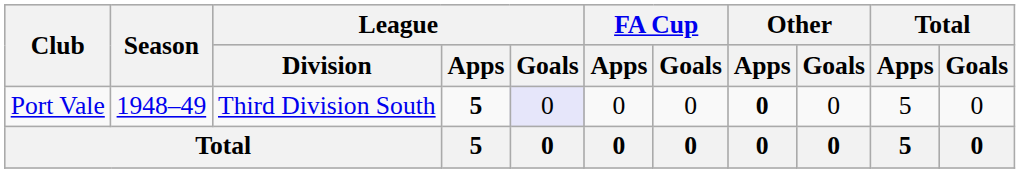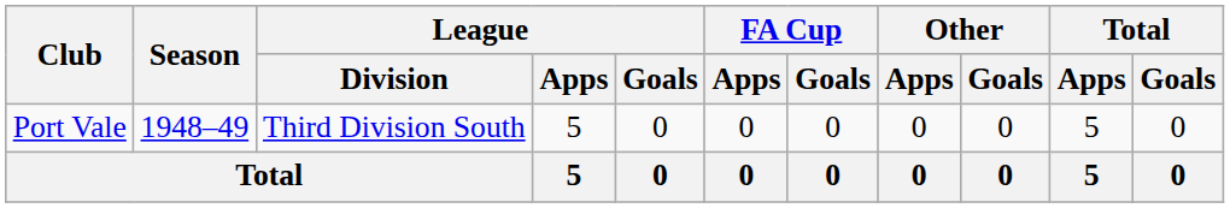Port Vale | League / Apps: bold -> normal
Port Vale | League / Goals: lavender background -> no background
Port Vale | Other / Apps: bold -> normal
